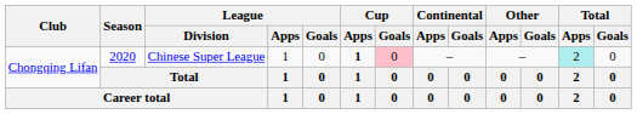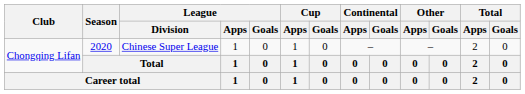Chongqing Lifan / Chinese Super League | Cup / Apps: bold -> normal
Chongqing Lifan / Chinese Super League | Cup / Goals: pink background -> no background
Chongqing Lifan / Chinese Super League | Total / Apps: paleturquoise background -> no background
